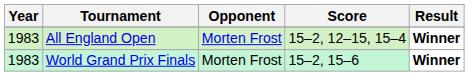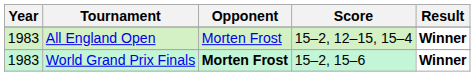World Grand Prix Finals | Opponent: normal -> bold
